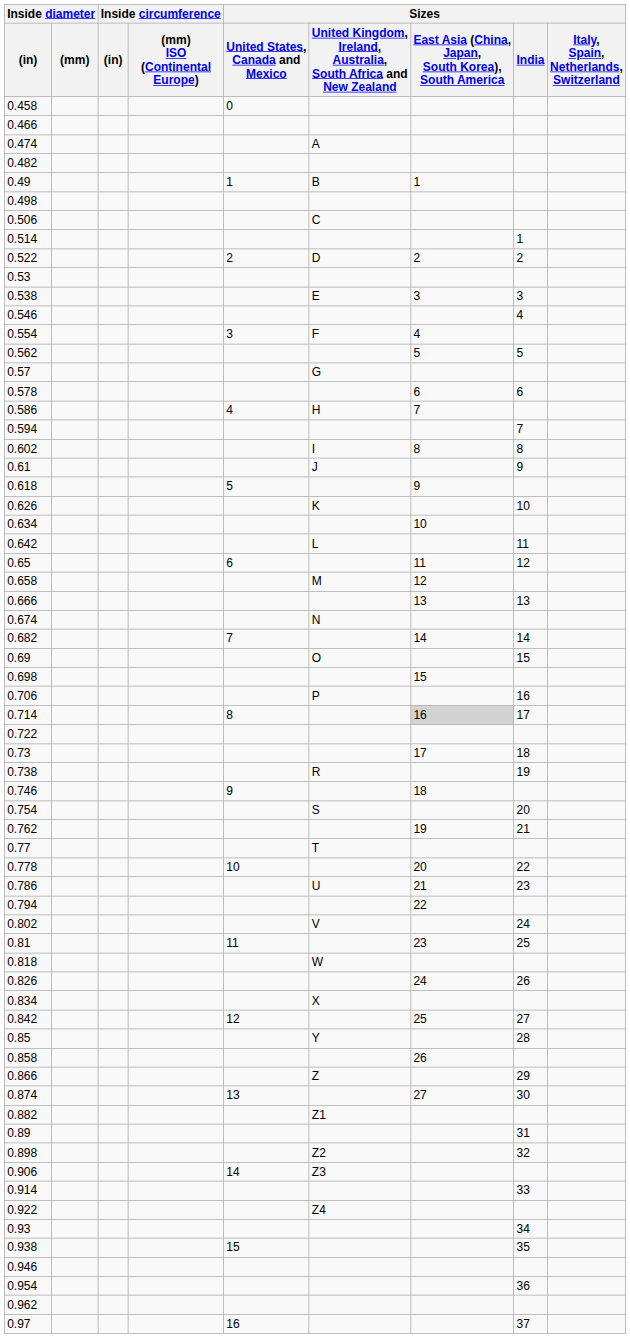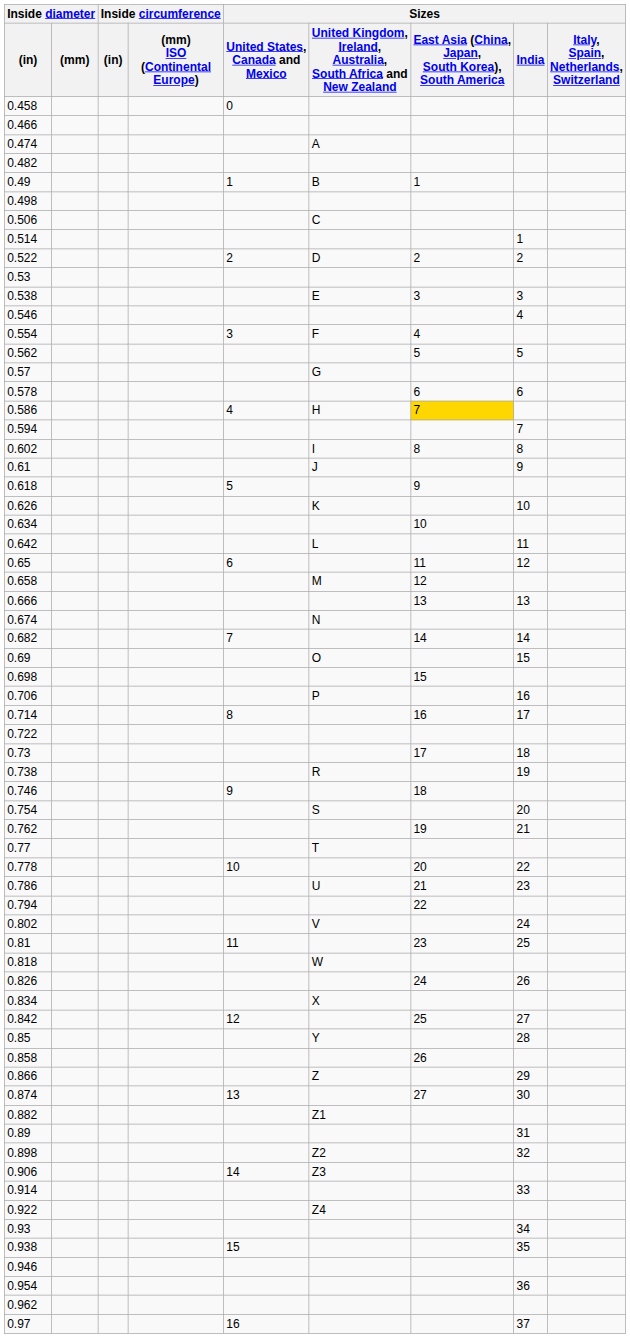0.586 | Sizes / East Asia (China, Japan, South Korea), South America: no background -> gold background
0.714 | Sizes / East Asia (China, Japan, South Korea), South America: lightgrey background -> no background
